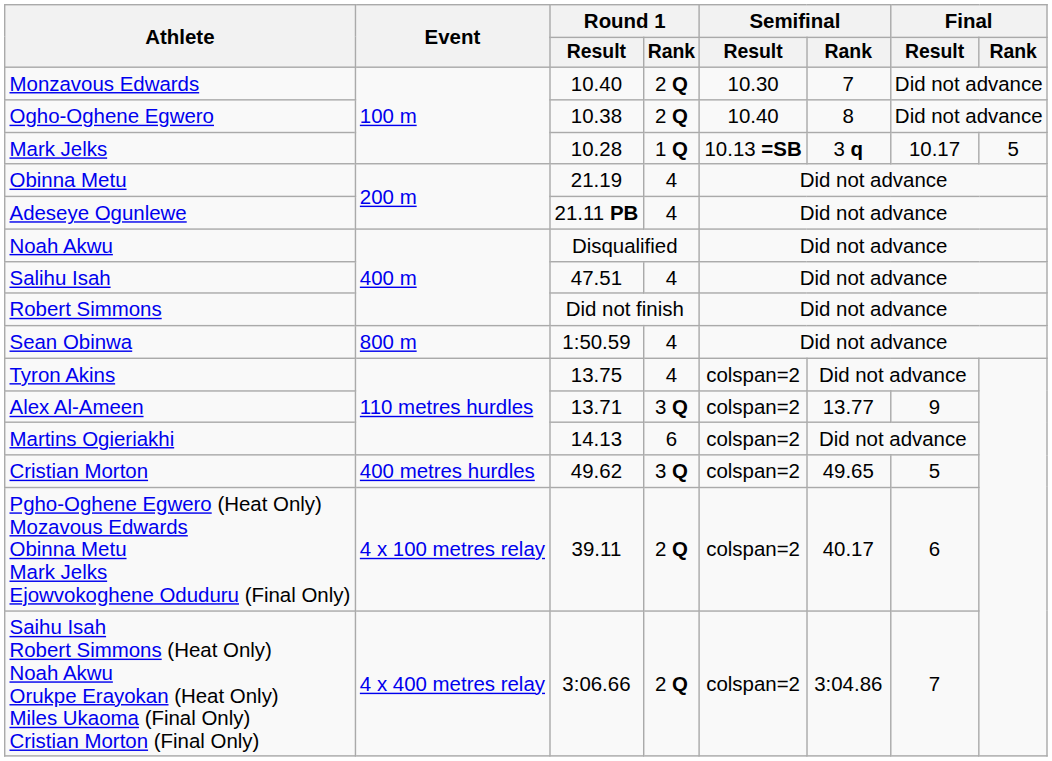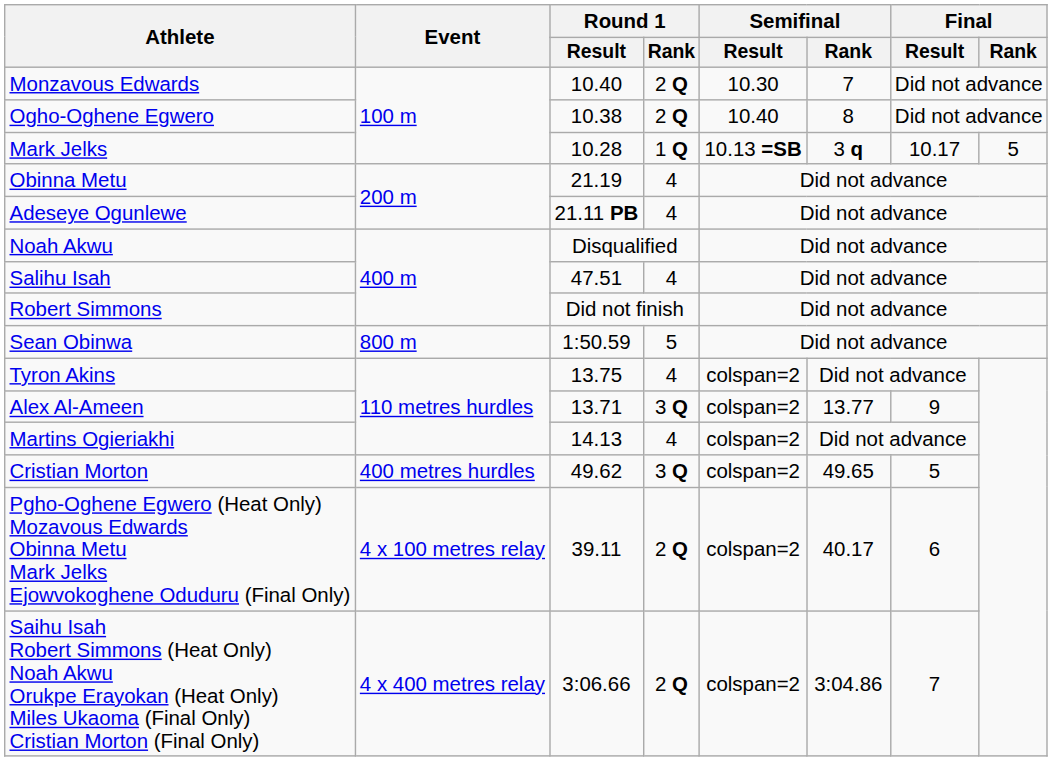Sean Obinwa | Round 1 / Rank: 4 -> 5
Martins Ogieriakhi | Round 1 / Rank: 6 -> 4
